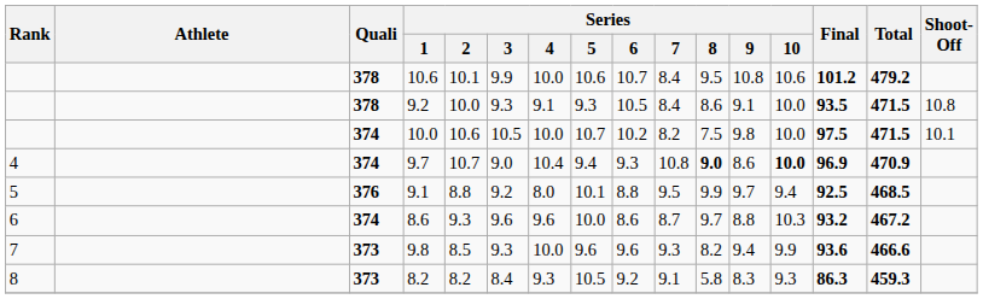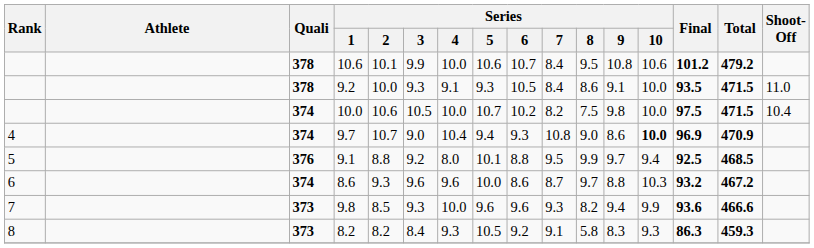row 4 | Shoot-Off: 10.8 -> 11.0
row 5 | Shoot-Off: 10.1 -> 10.4
row 6 | Series / 8: bold -> normal
